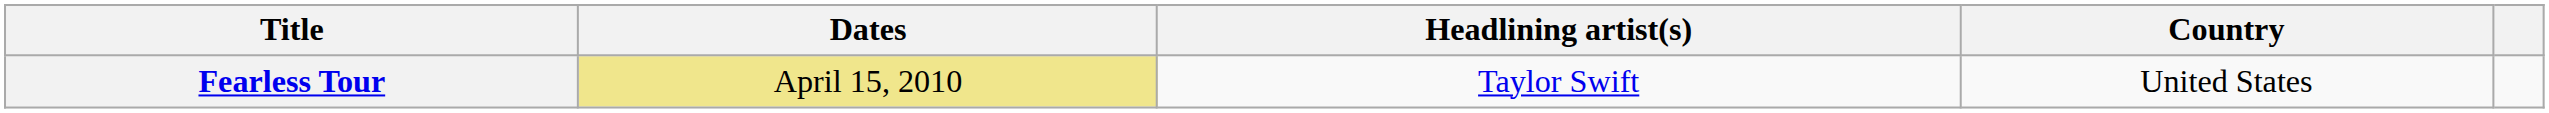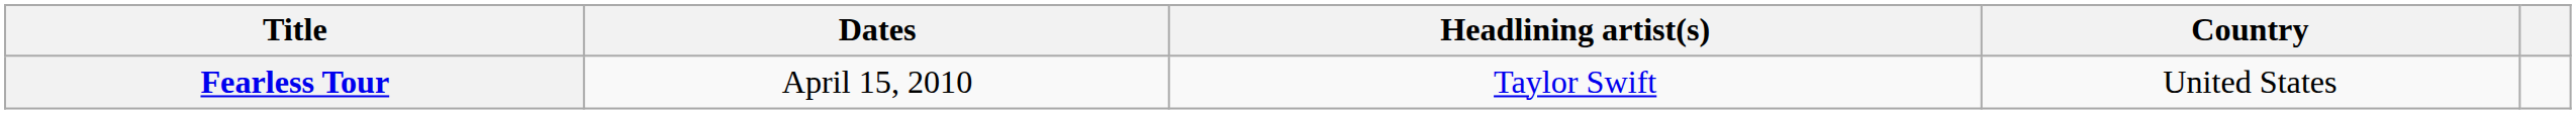Fearless Tour | Dates: khaki background -> no background
